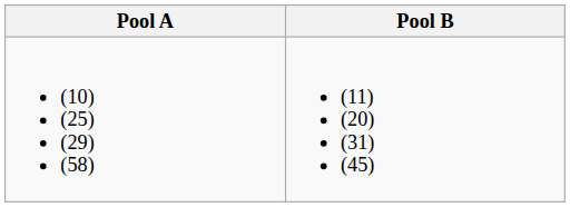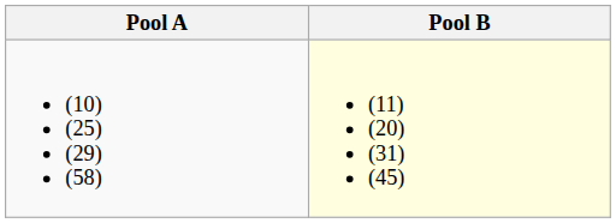(10) (25) (29) (58) | Pool B: no background -> lightyellow background
